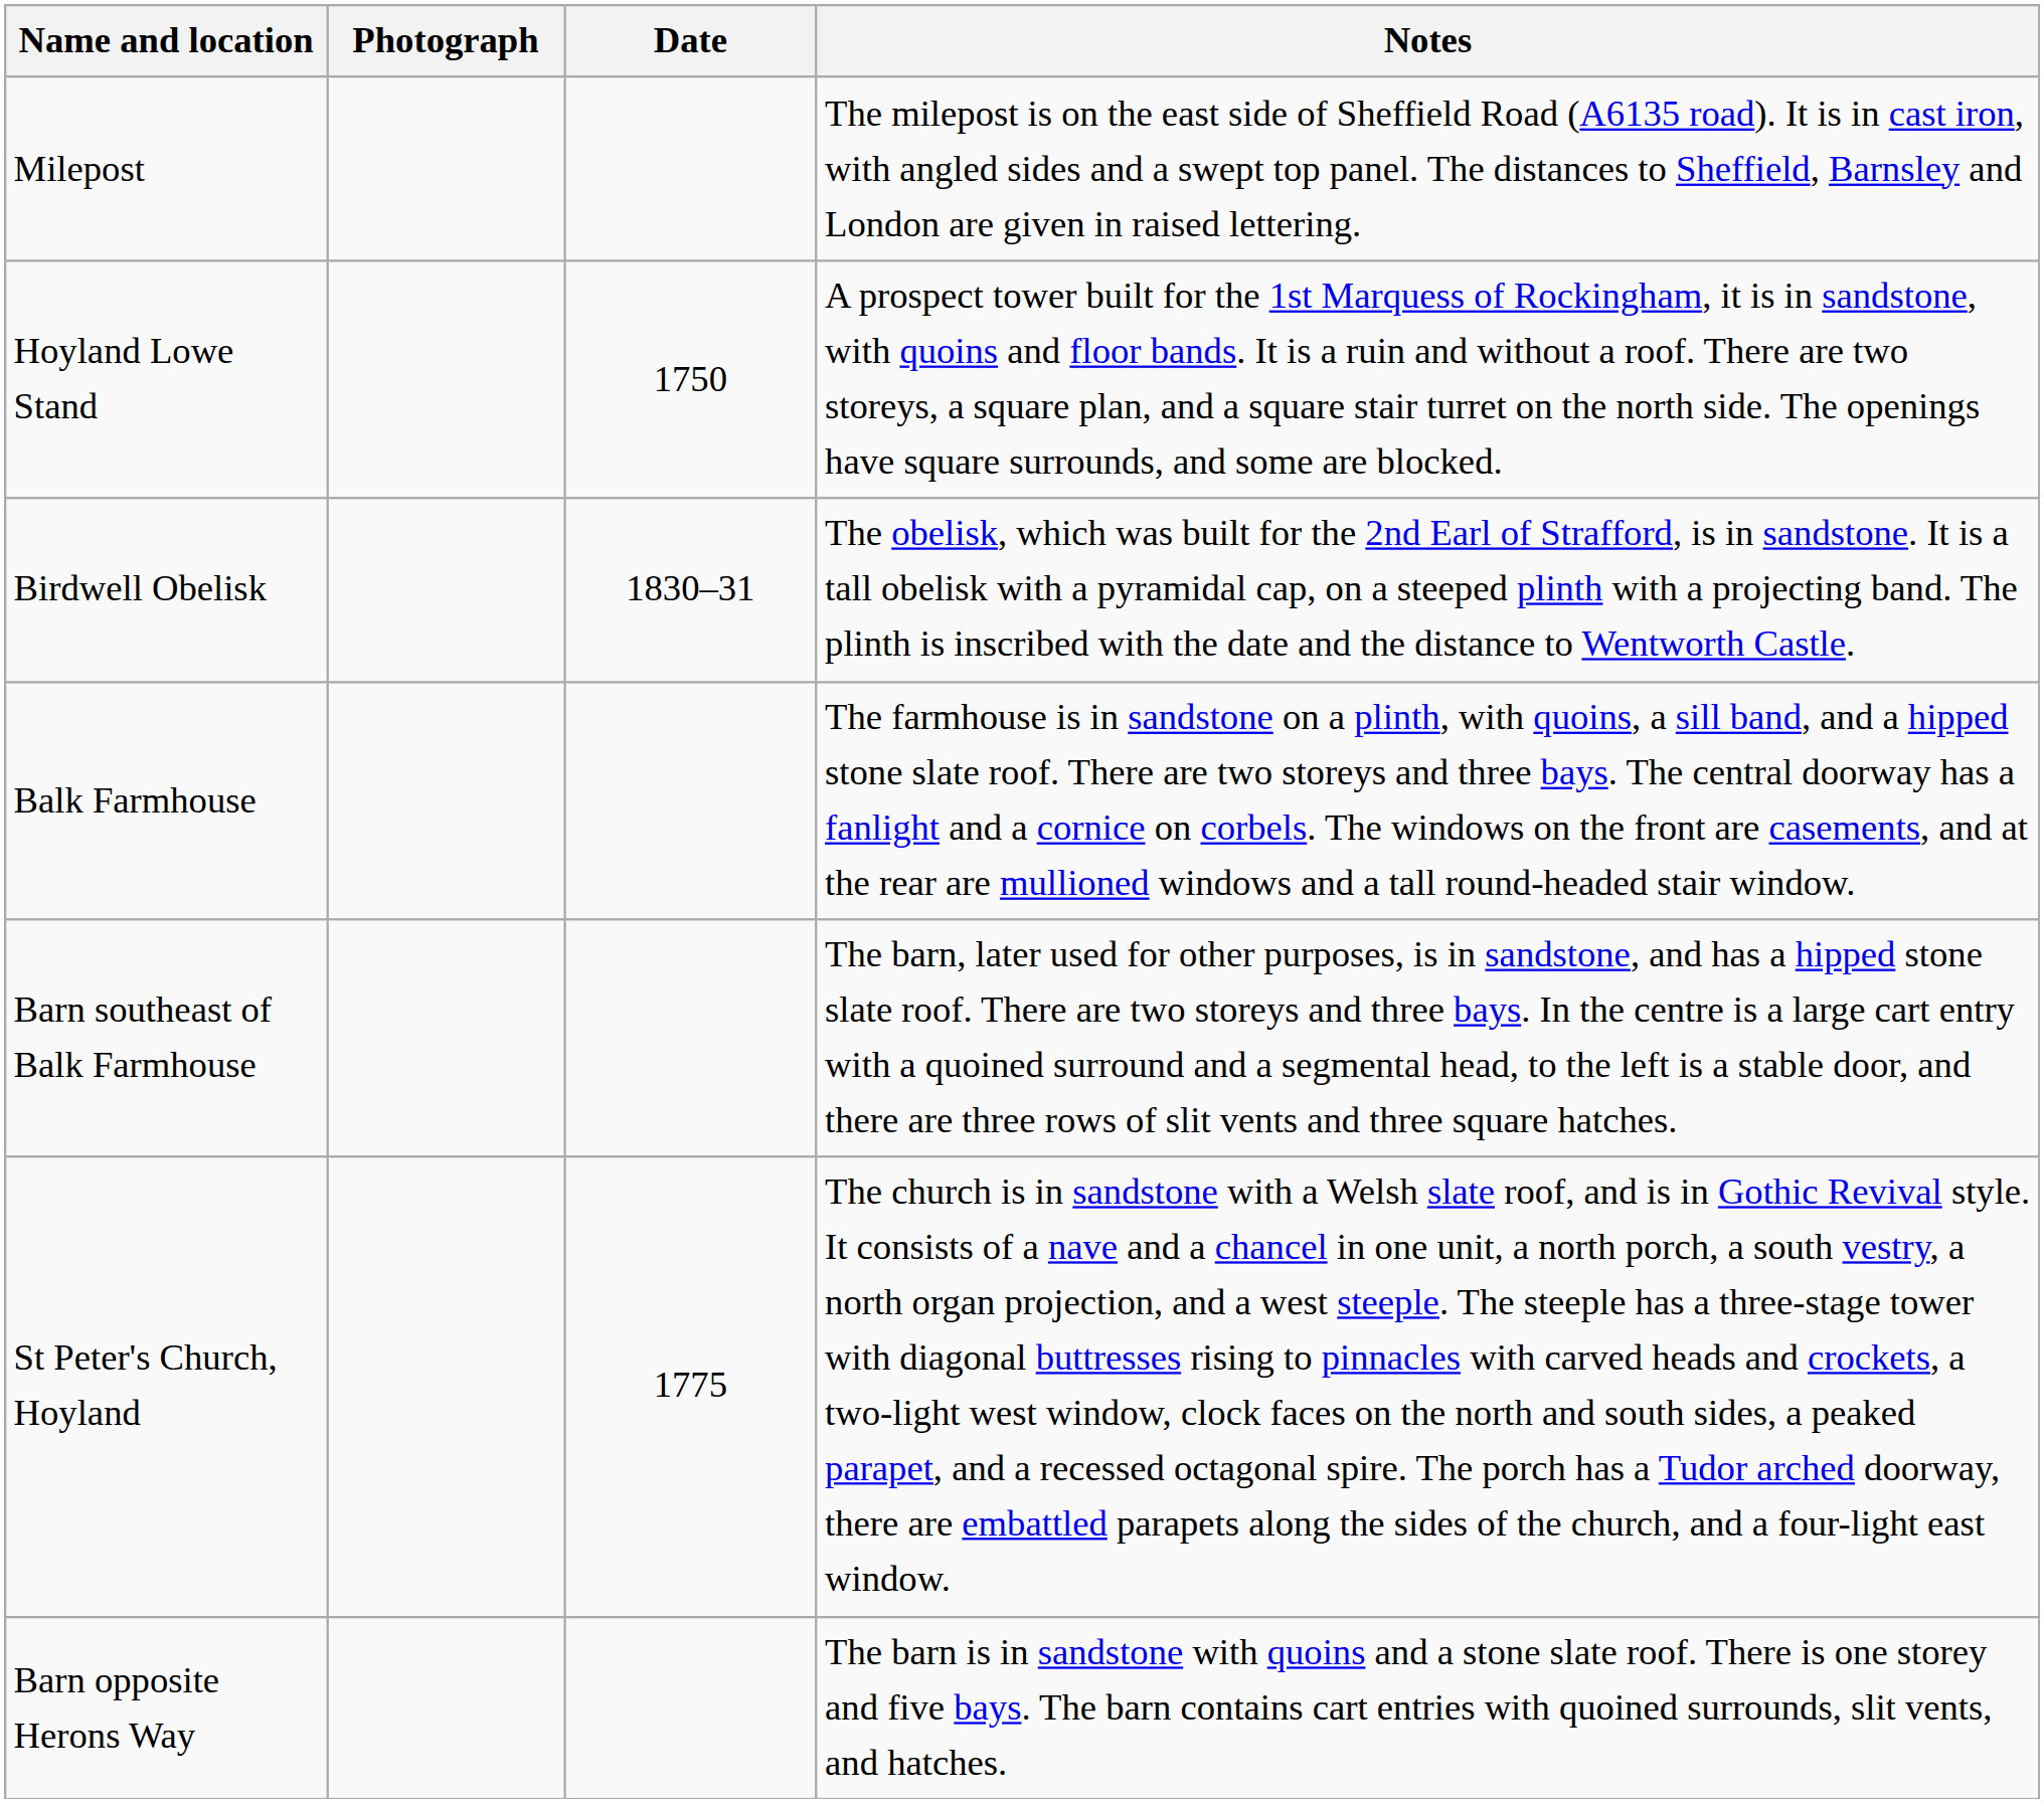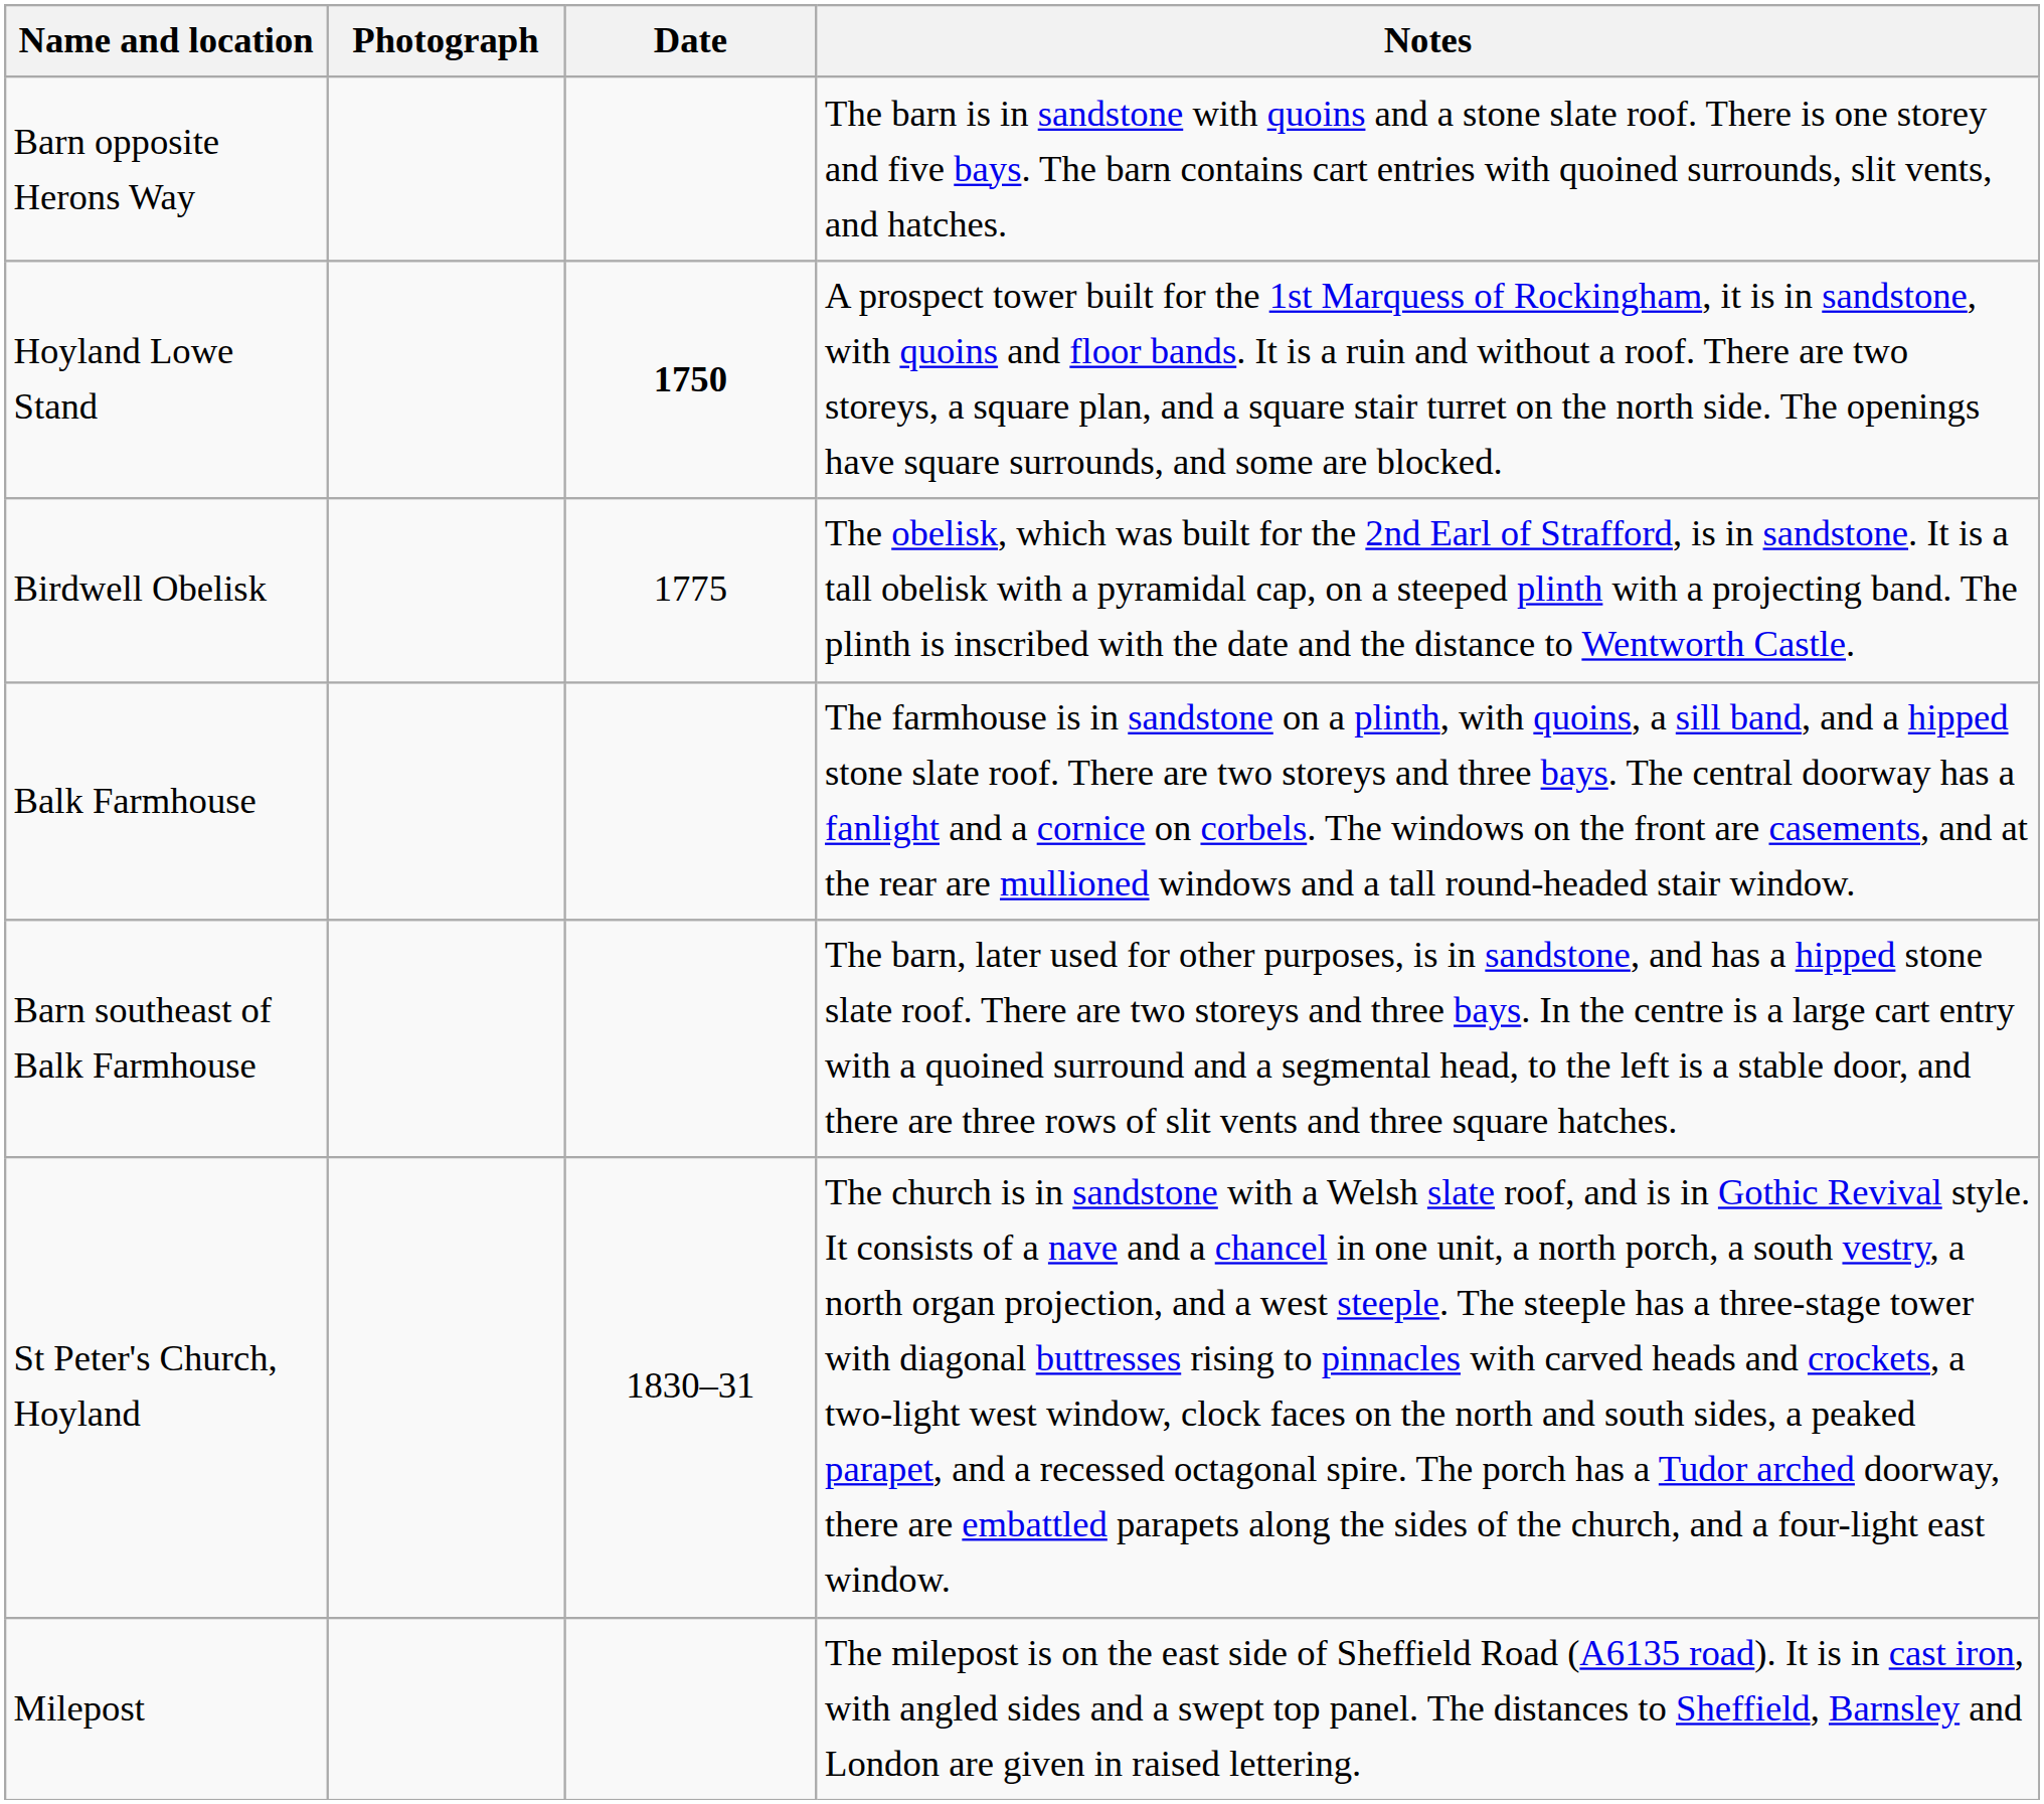rows swapped: Barn opposite Herons Way <-> Milepost
Hoyland Lowe Stand | Date: normal -> bold
Birdwell Obelisk | Date: 1830–31 -> 1775
St Peter's Church, Hoyland | Date: 1775 -> 1830–31
